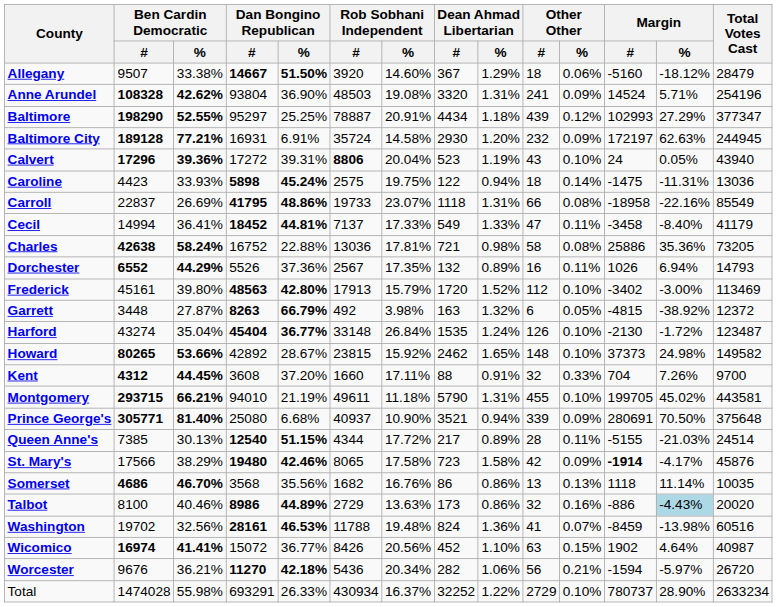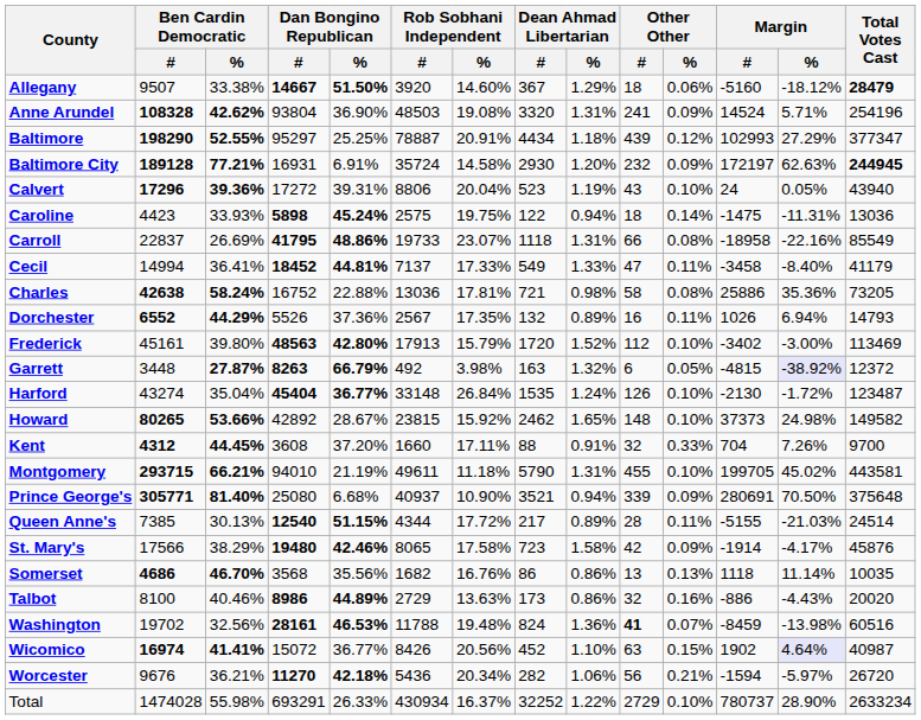Allegany | Total Votes Cast: normal -> bold
Baltimore City | Total Votes Cast: normal -> bold
Calvert | Rob Sobhani Independent / #: bold -> normal
Garrett | Ben Cardin Democratic / %: normal -> bold
Garrett | Margin / %: no background -> lavender background
St. Mary's | Margin / #: bold -> normal
Talbot | Margin / %: lightblue background -> no background
Washington | Other Other / #: normal -> bold
Wicomico | Margin / %: no background -> lavender background
